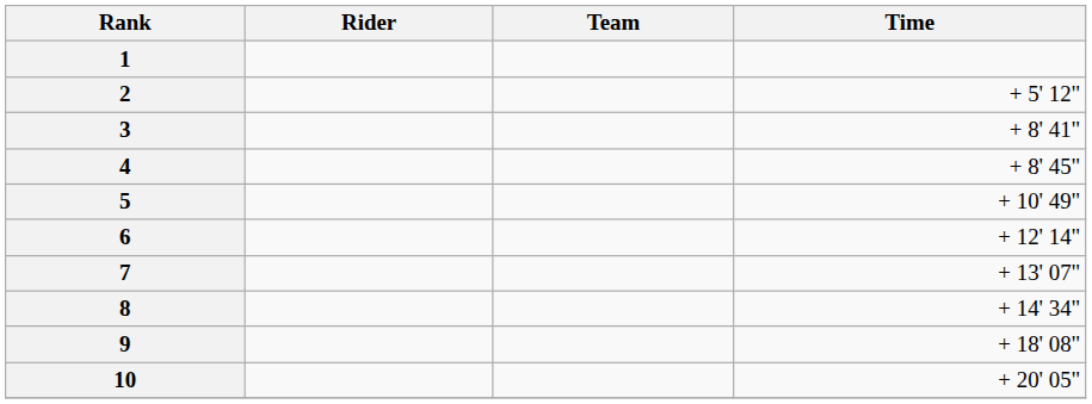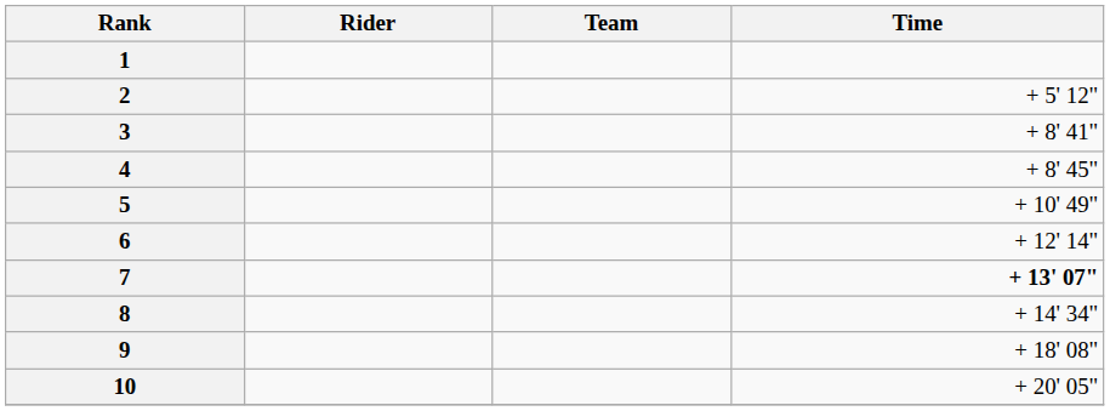7 | Time: normal -> bold
